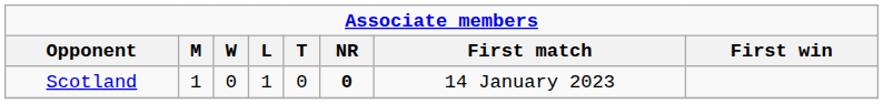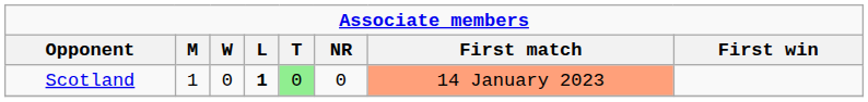Scotland | L: normal -> bold
Scotland | T: no background -> lightgreen background
Scotland | NR: bold -> normal
Scotland | First match: no background -> lightsalmon background
